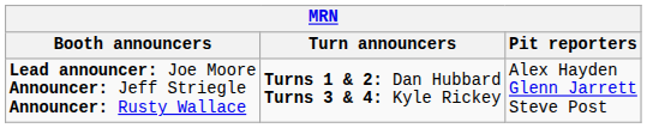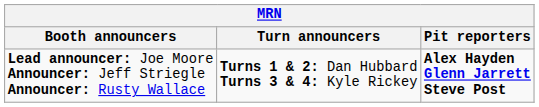row 3 | Pit reporters: normal -> bold
